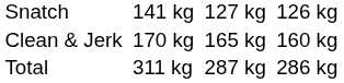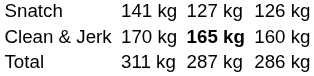Clean & Jerk | column 3: normal -> bold
